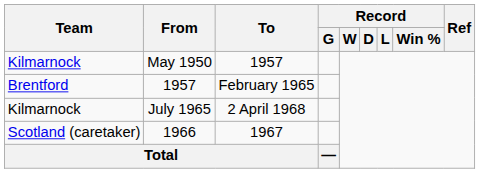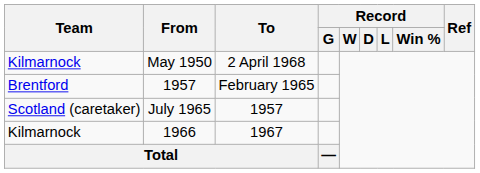May 1950 | To: 1957 -> 2 April 1968
July 1965 | Team: Kilmarnock -> Scotland (caretaker)
July 1965 | To: 2 April 1968 -> 1957
1966 | Team: Scotland (caretaker) -> Kilmarnock
